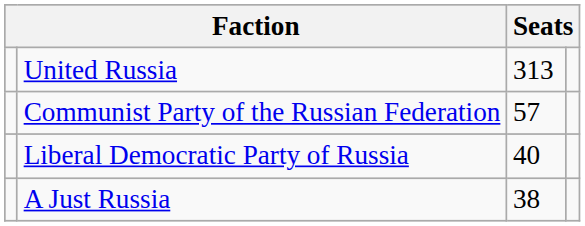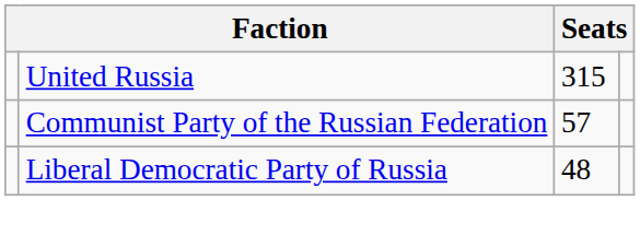United Russia | column 3: 313 -> 315
Liberal Democratic Party of Russia | column 3: 40 -> 48
- row: A Just Russia | 38
